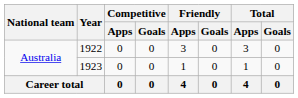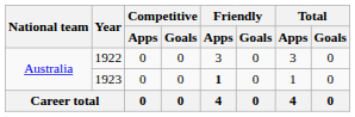1923 | Friendly / Apps: normal -> bold
